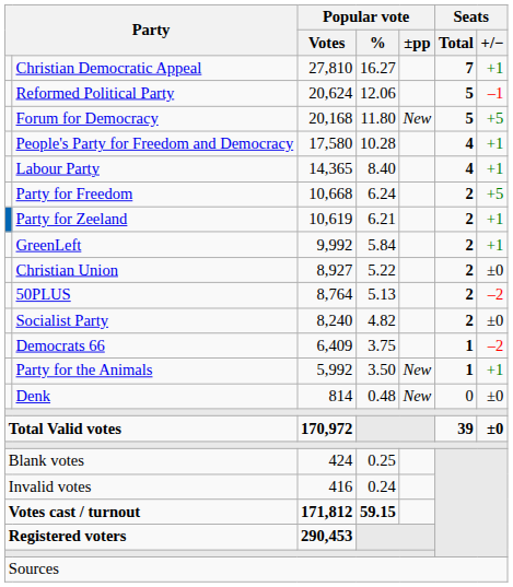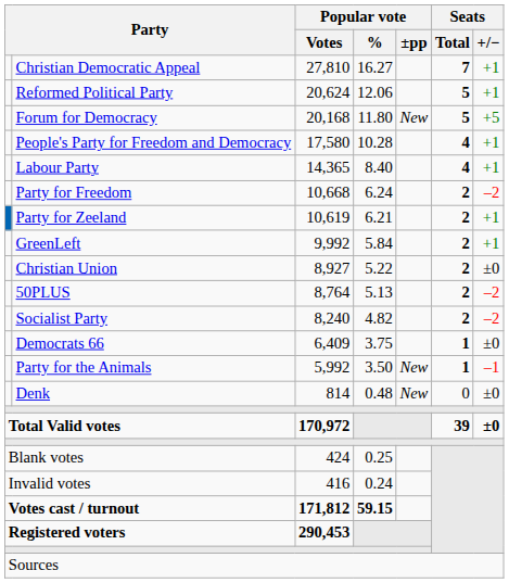Reformed Political Party | Seats / +/−: –1 -> +1
Party for Freedom | Seats / +/−: +5 -> –2
Socialist Party | Seats / +/−: ±0 -> –2
Democrats 66 | Seats / +/−: –2 -> ±0
Party for the Animals | Seats / +/−: +1 -> –1
